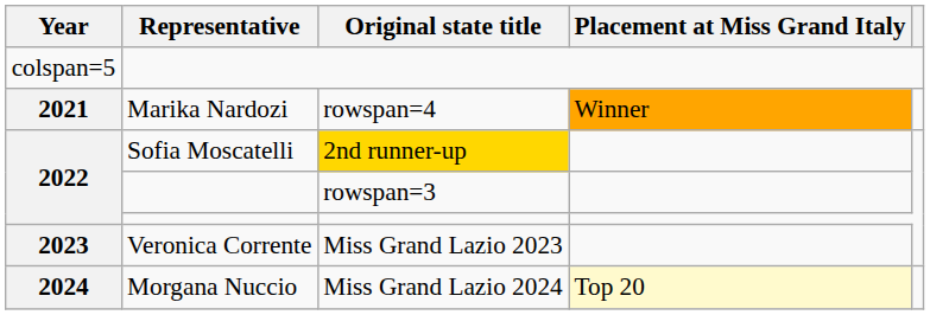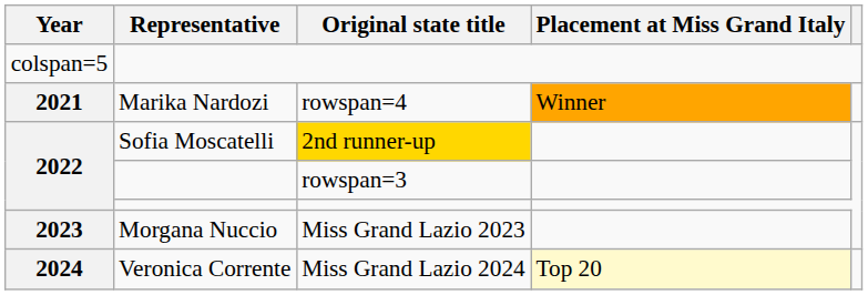Miss Grand Lazio 2023 | Representative: Veronica Corrente -> Morgana Nuccio
Miss Grand Lazio 2024 | Representative: Morgana Nuccio -> Veronica Corrente
